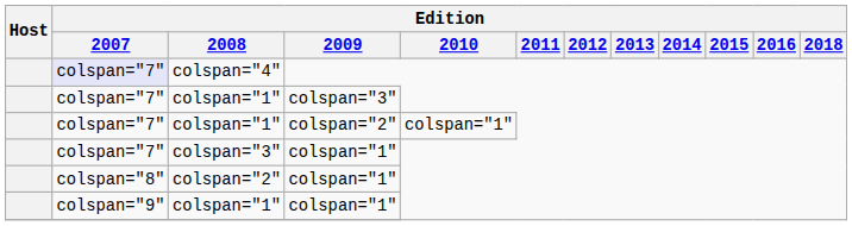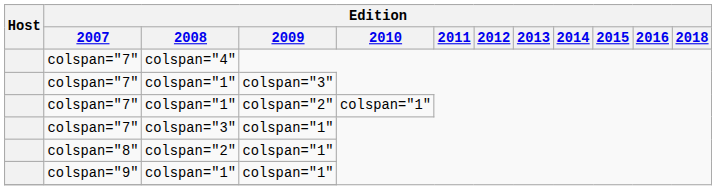colspan="4" | Edition / 2007: lavender background -> no background
